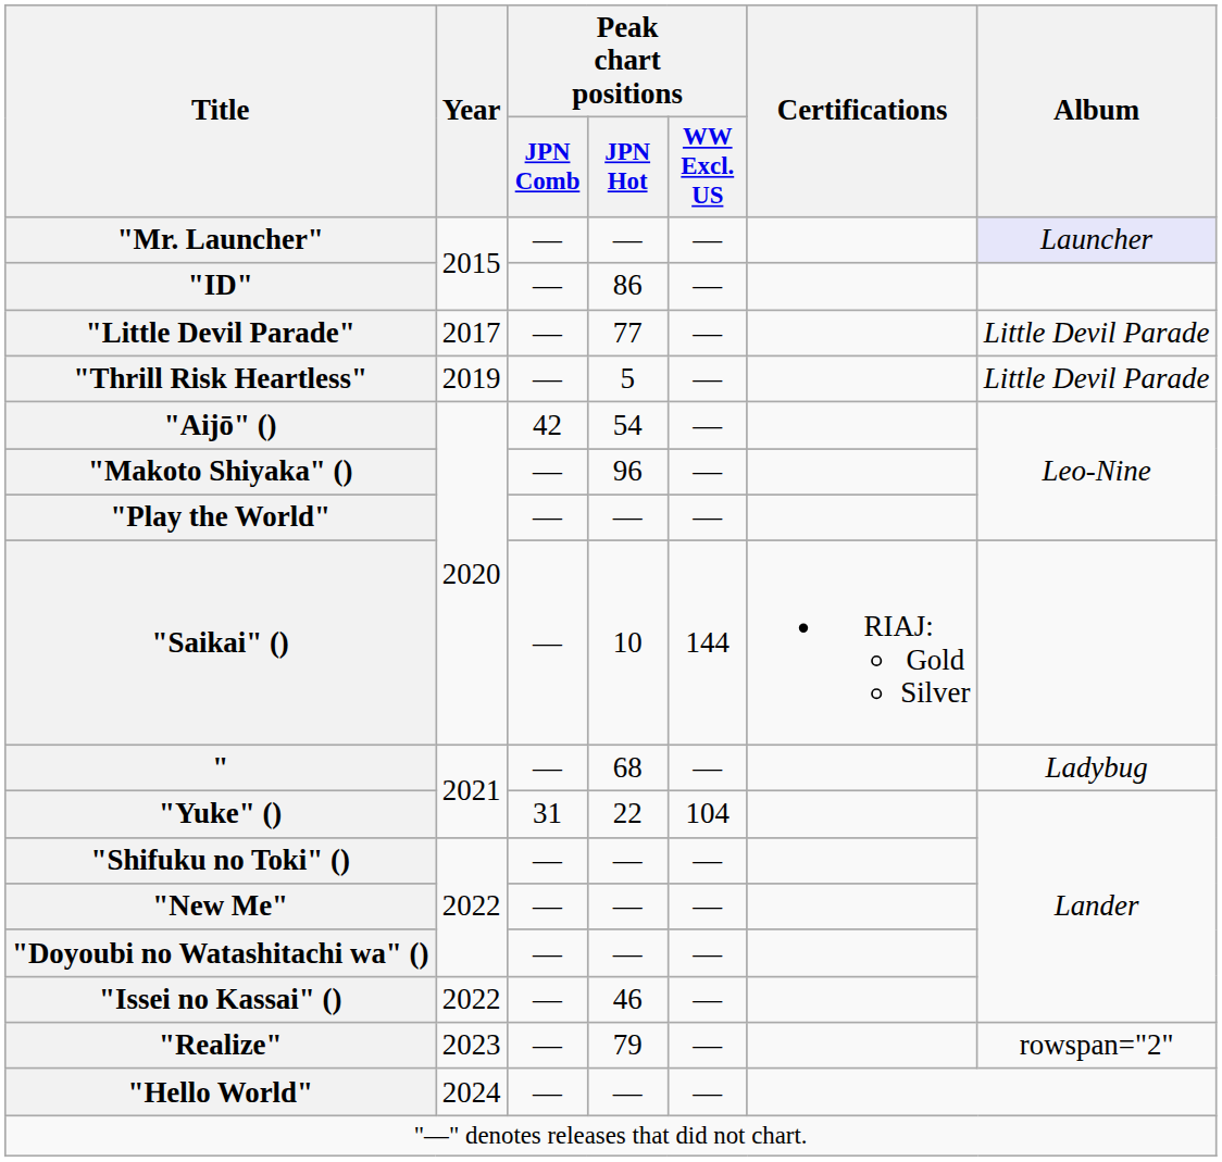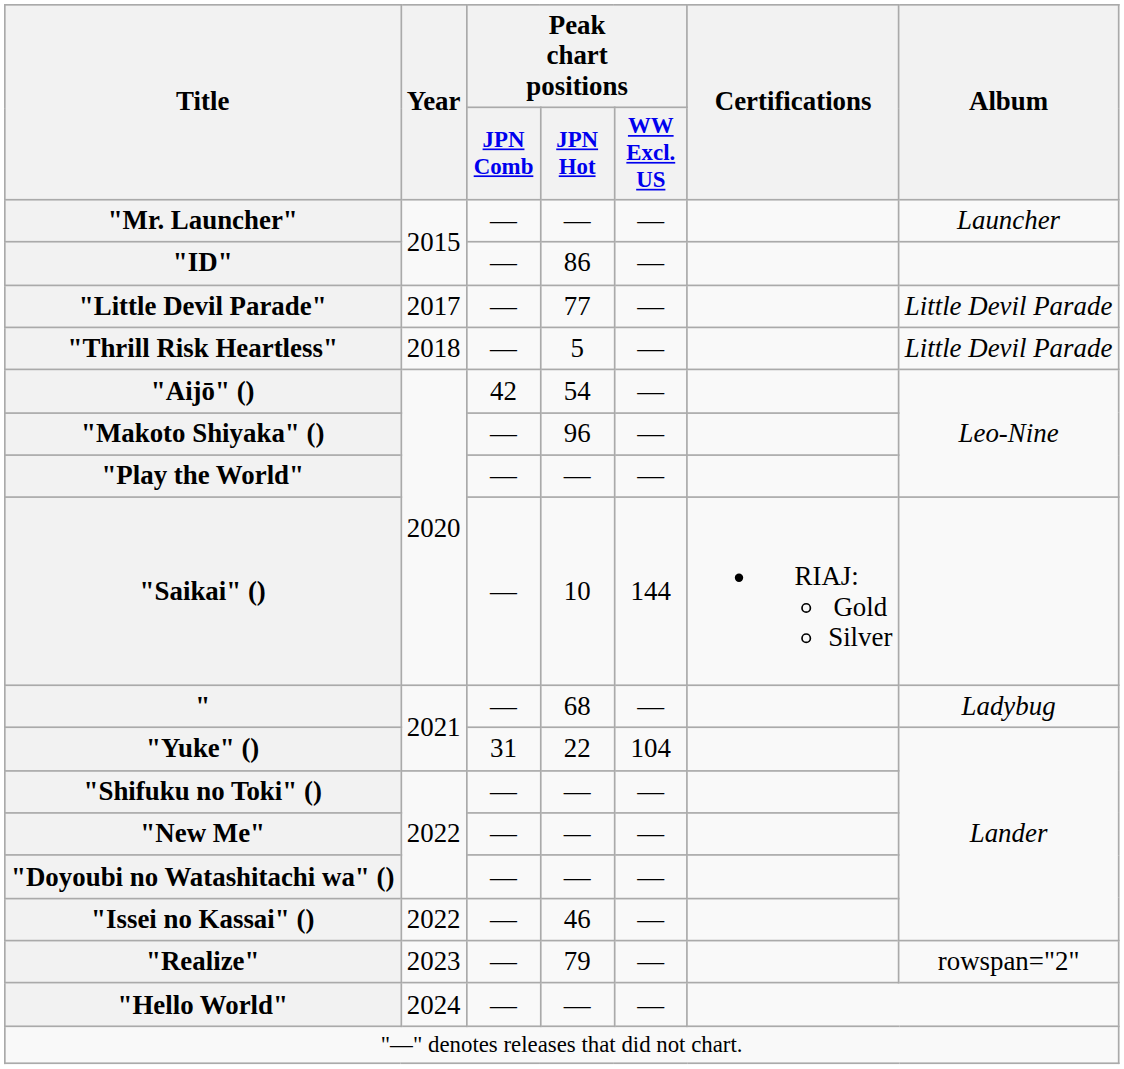"Mr. Launcher" | Album: lavender background -> no background
"Thrill Risk Heartless" | Year: 2019 -> 2018
